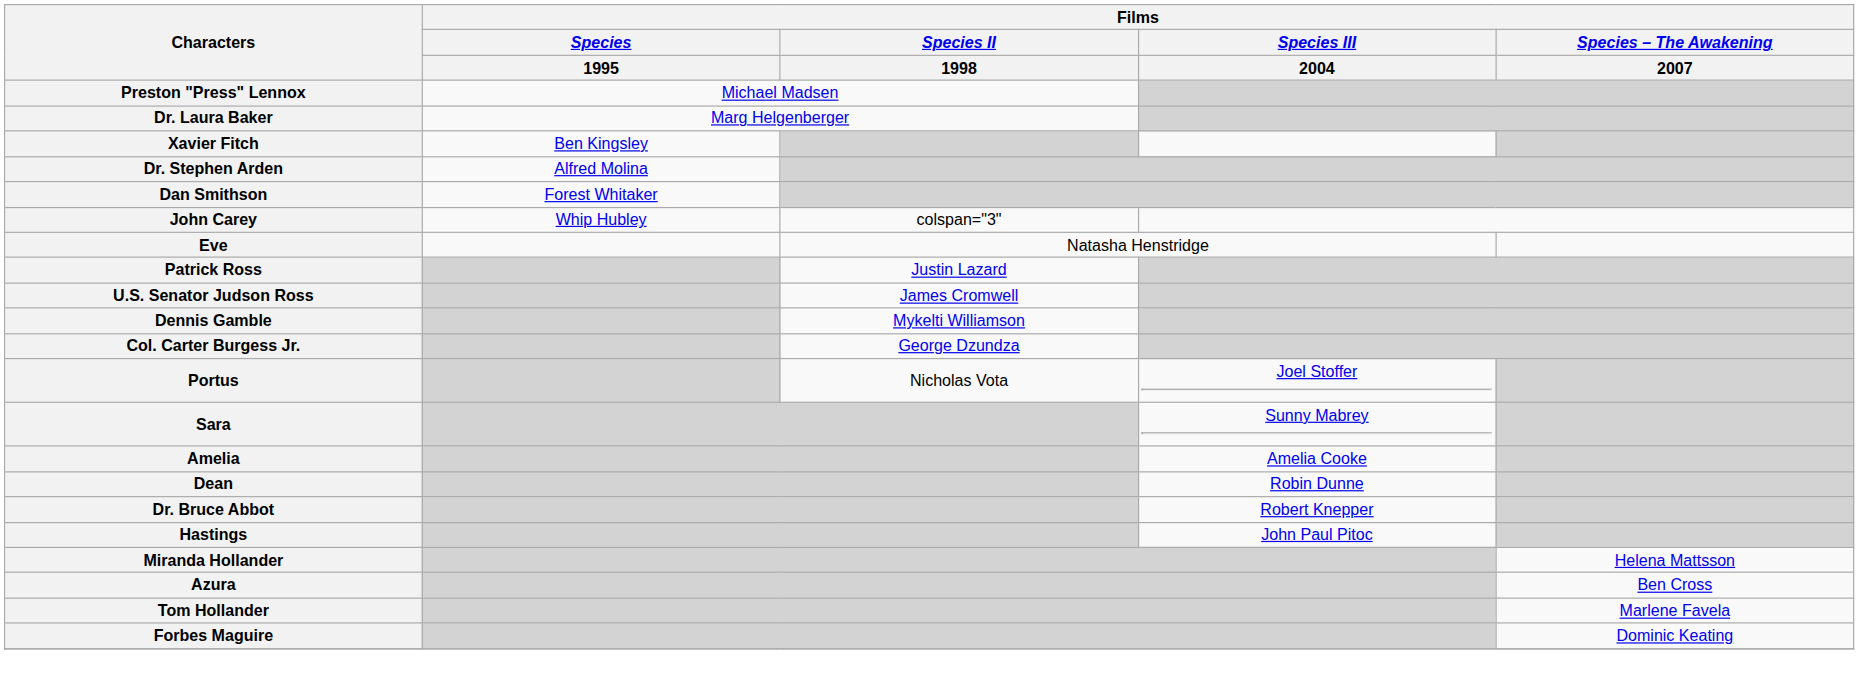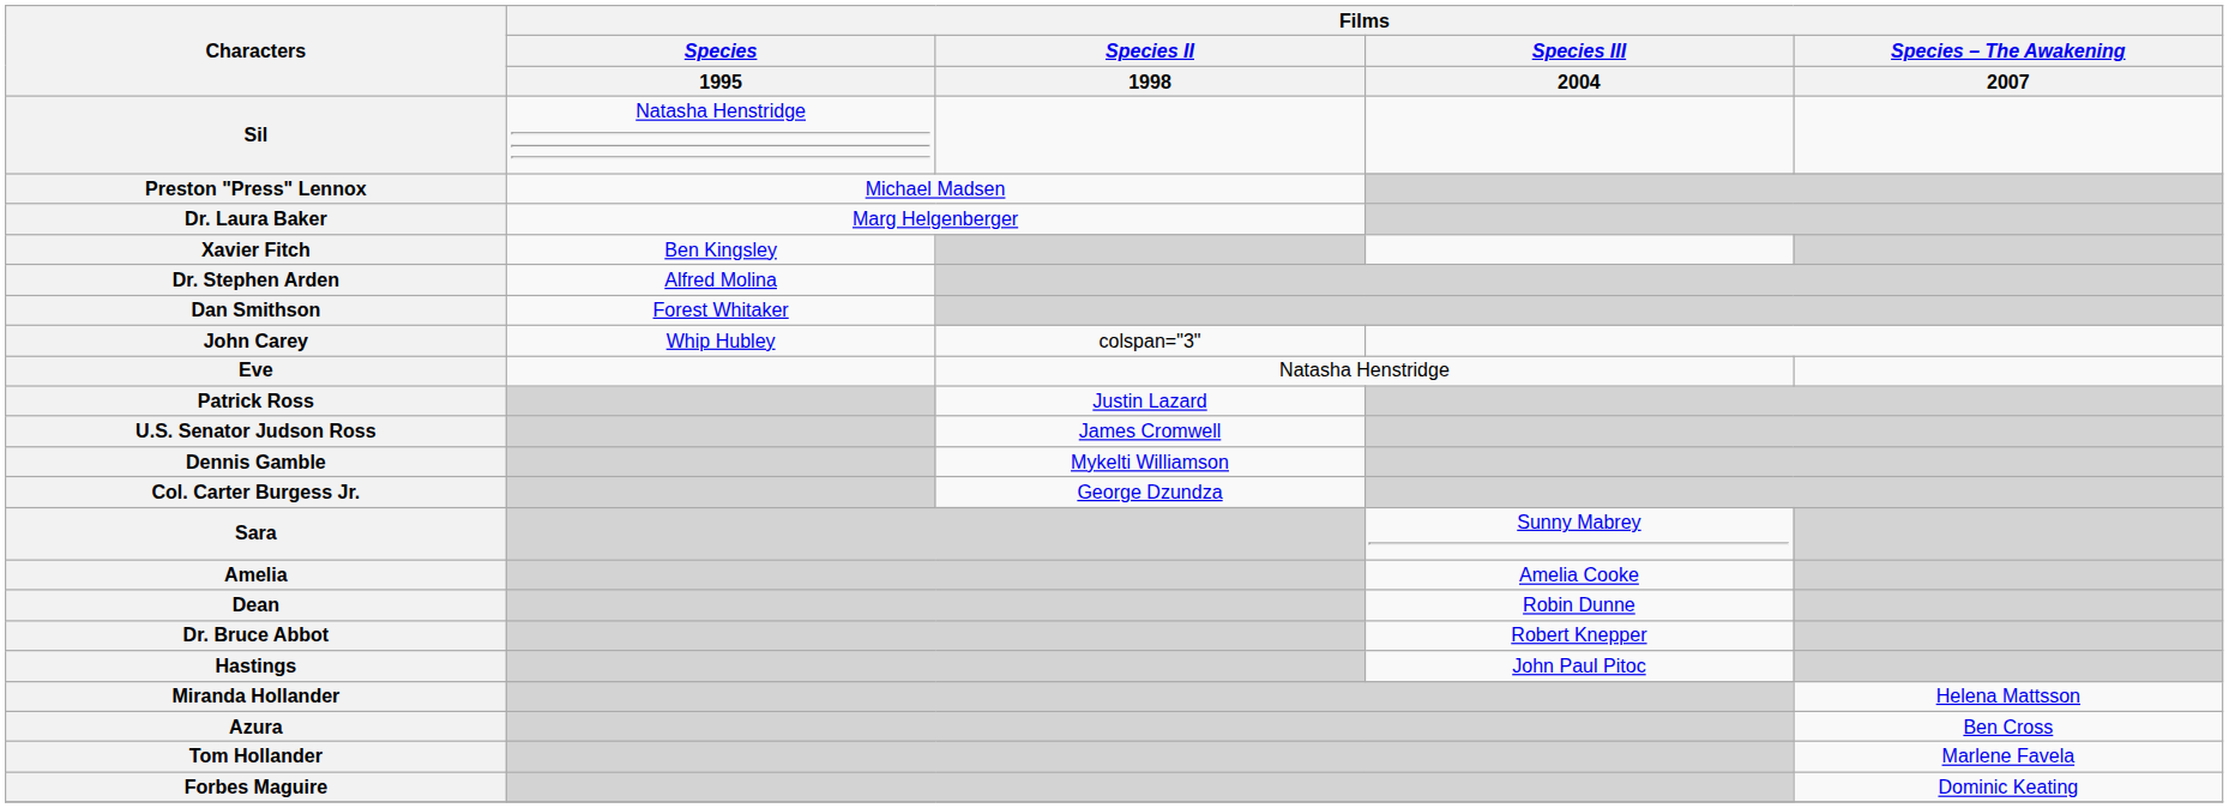+ row: Sil | Natasha Henstridge
- row: Portus | Nicholas Vota | Joel Stoffer
